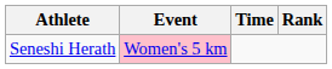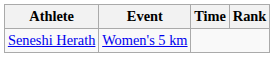Seneshi Herath | Event: pink background -> no background
